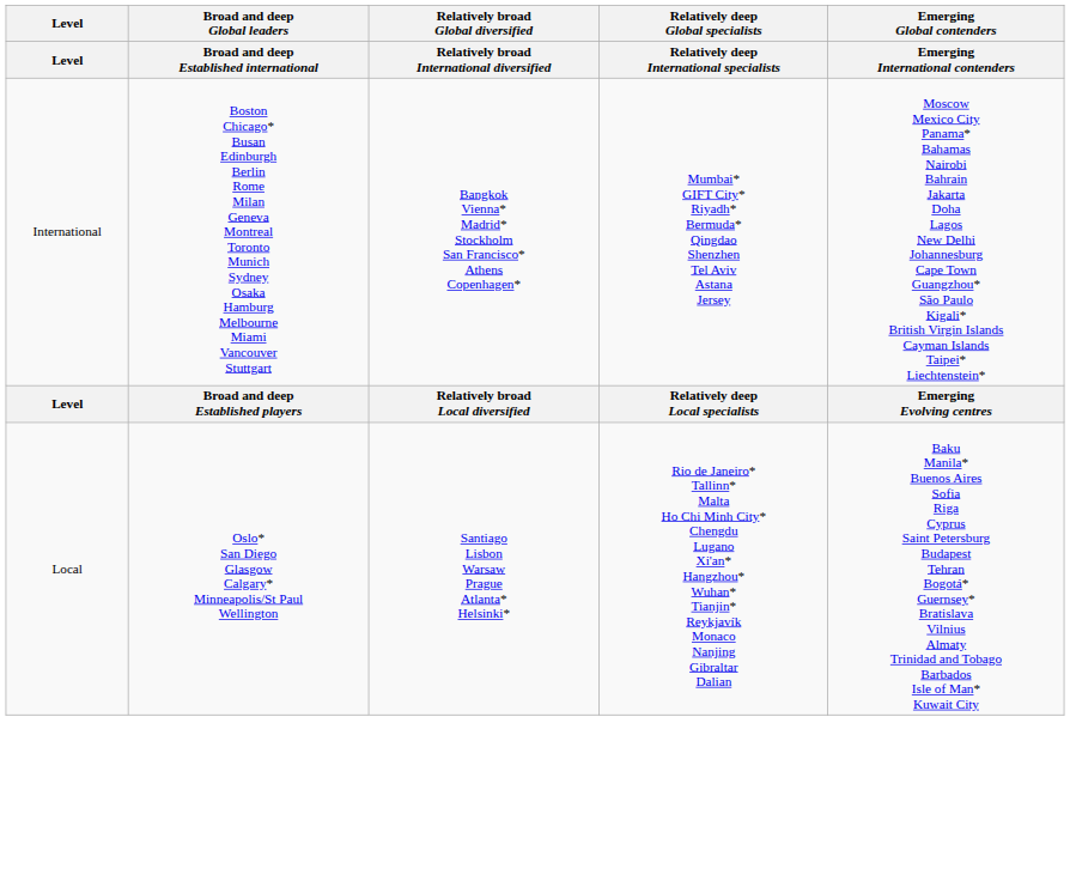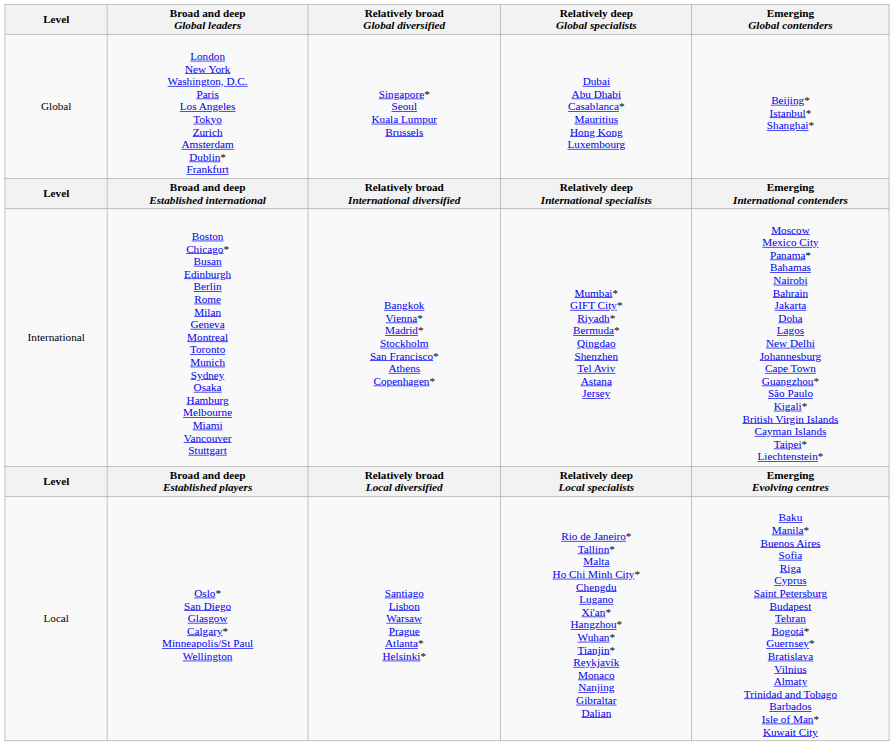+ row: Global | London New York Washington, D.C. Paris Los Angeles Tokyo Zurich Amsterdam Dublin* Frankfurt | Singapore* Seoul Kuala Lumpur Brussels | Dubai Abu Dhabi Casablanca* Mauritius Hong Kong Luxembourg | Beijing* Istanbul* Shanghai*
